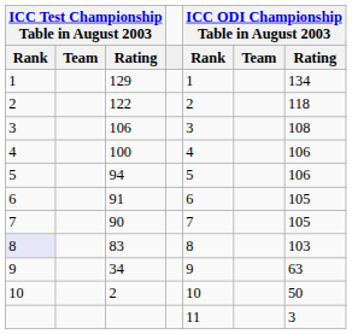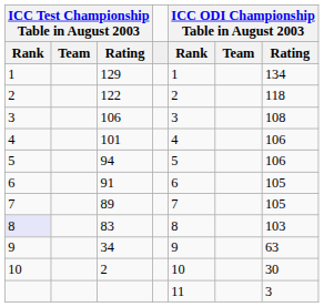row 6 | column 3: 100 -> 101
row 9 | column 3: 90 -> 89
row 12 | column 7: 50 -> 30
